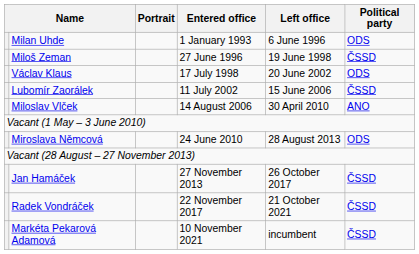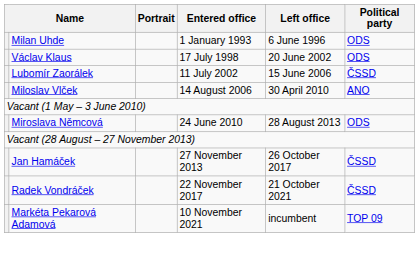- row: Miloš Zeman | 27 June 1996 | 19 June 1998 | ČSSD
Markéta Pekarová Adamová | Political party: ČSSD -> TOP 09
